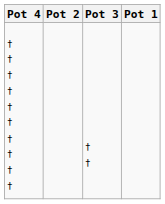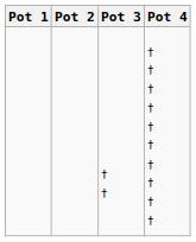columns swapped: Pot 1 <-> Pot 4
